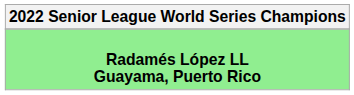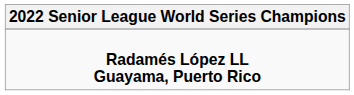row 2 | column 1: lightgreen background -> no background
